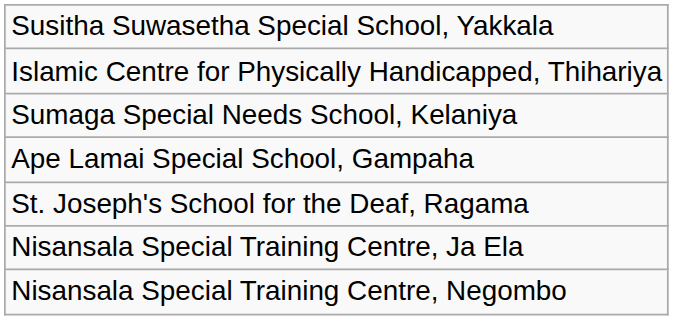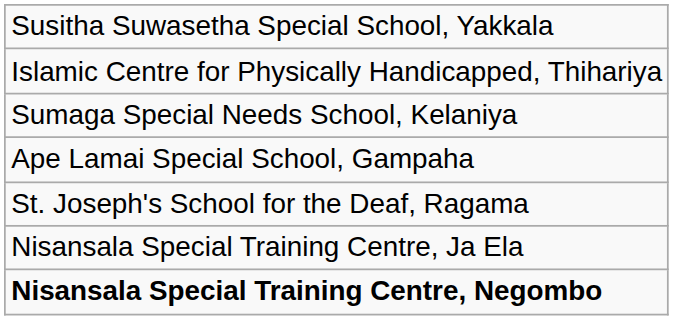row 7 | column 1: normal -> bold
